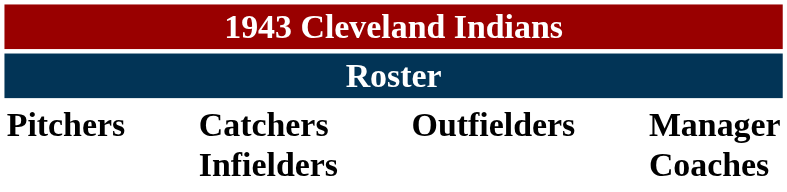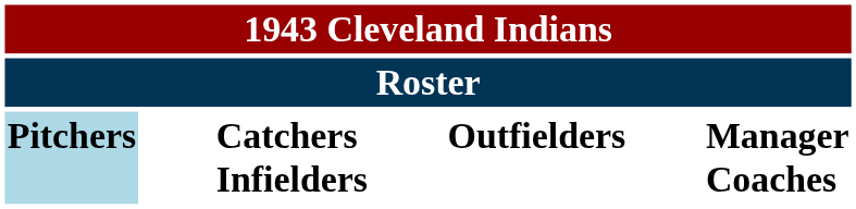Pitchers | column 1: no background -> lightblue background
